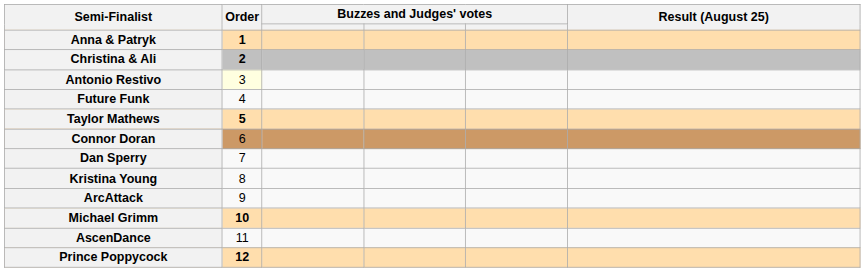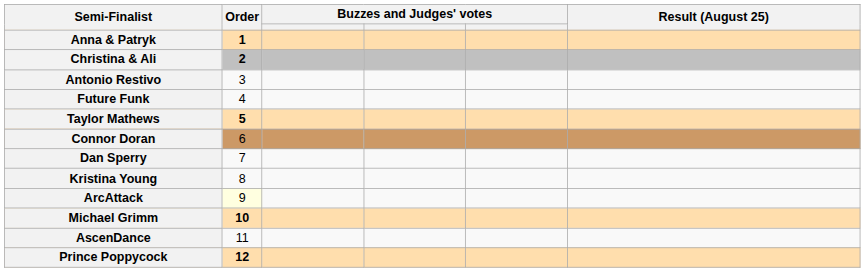Antonio Restivo | Order: lightyellow background -> no background
ArcAttack | Order: no background -> lightyellow background
